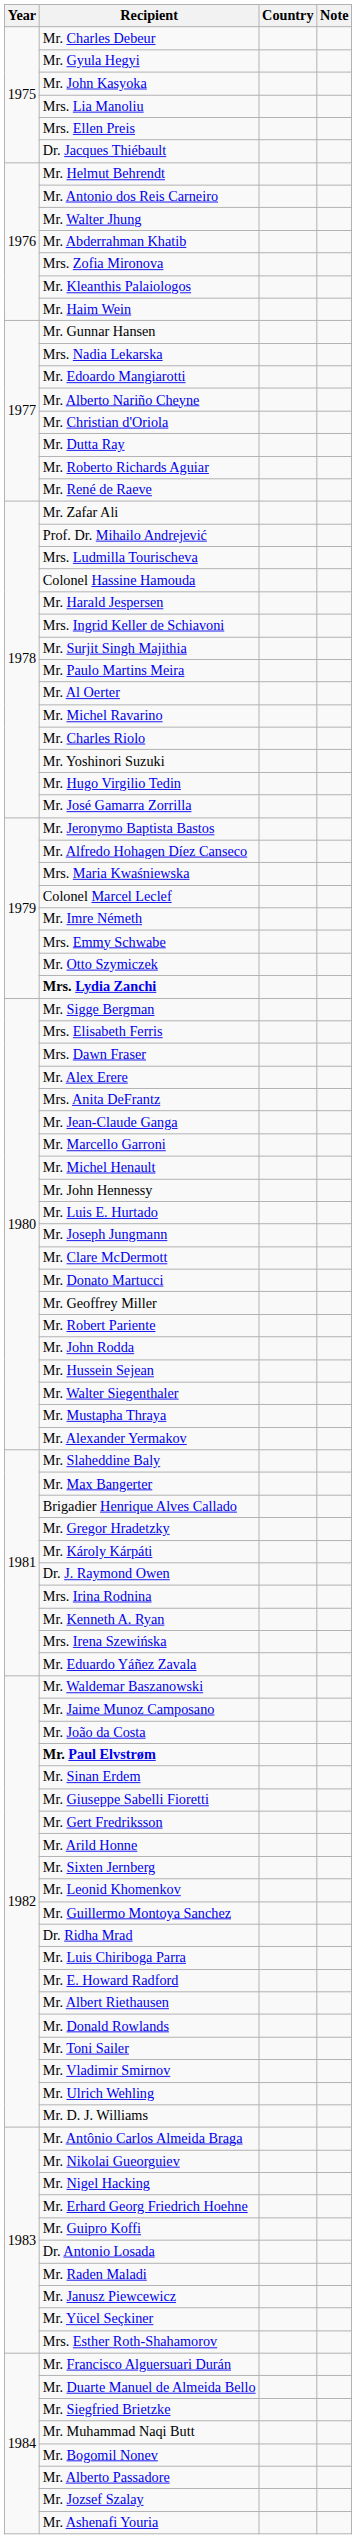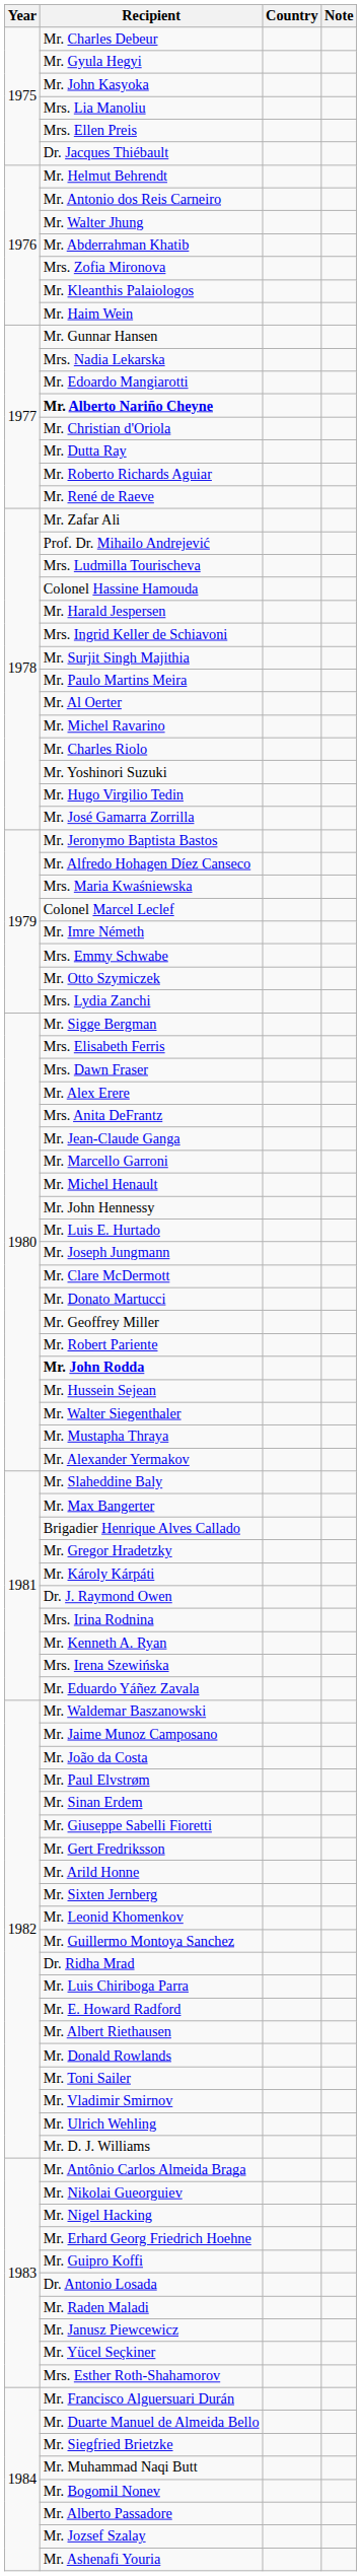Mr. Alberto Nariño Cheyne | Recipient: normal -> bold
Mrs. Lydia Zanchi | Recipient: bold -> normal
Mr. John Rodda | Recipient: normal -> bold
Mr. Paul Elvstrøm | Recipient: bold -> normal
